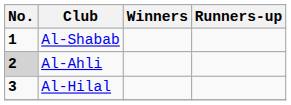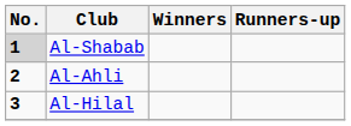Al-Shabab | No.: no background -> lightgrey background
Al-Ahli | No.: lightgrey background -> no background
